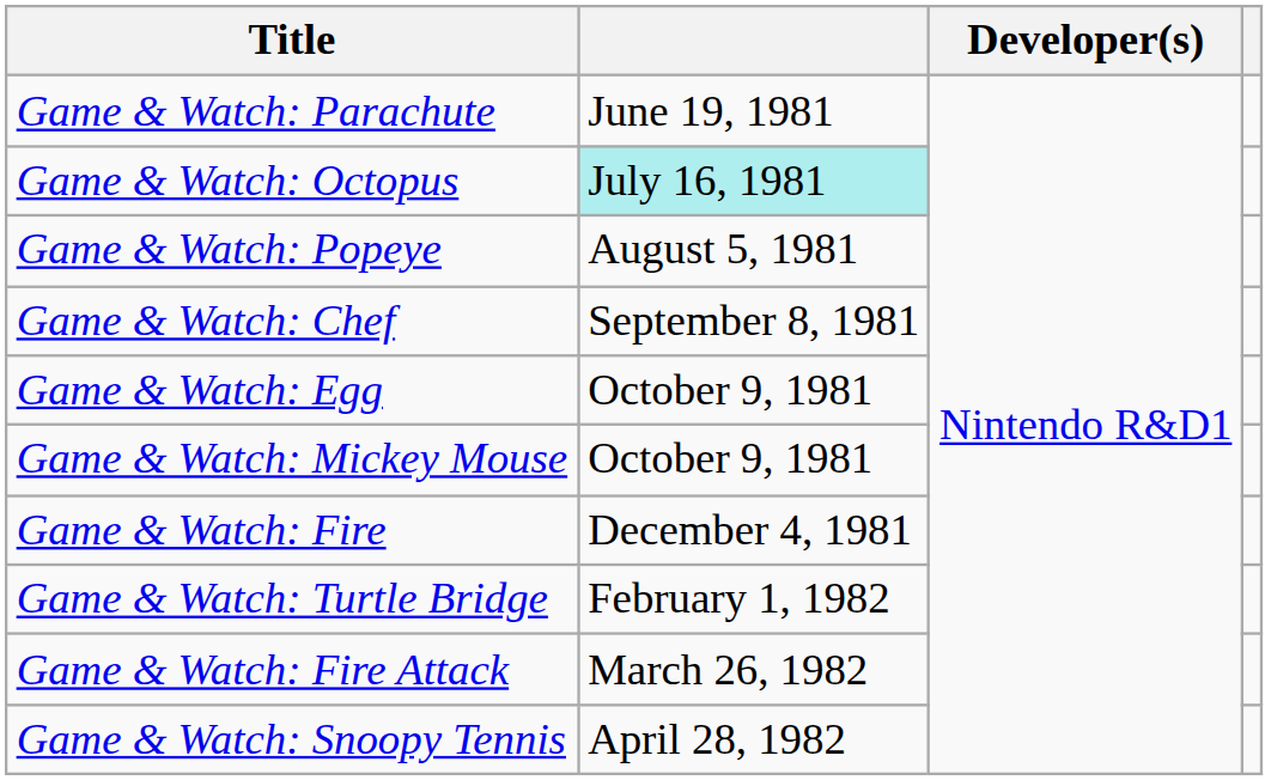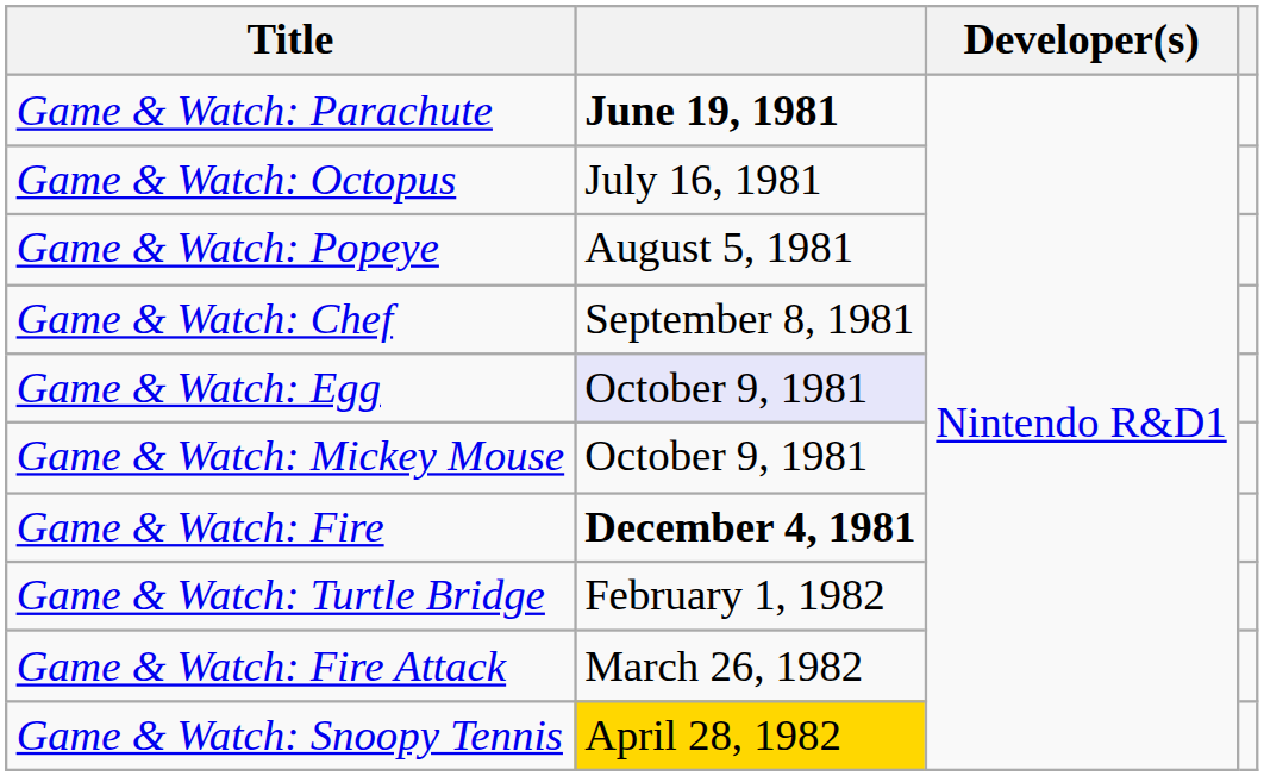Game & Watch: Parachute | column 2: normal -> bold
Game & Watch: Octopus | column 2: paleturquoise background -> no background
Game & Watch: Egg | column 2: no background -> lavender background
Game & Watch: Fire | column 2: normal -> bold
Game & Watch: Snoopy Tennis | column 2: no background -> gold background
